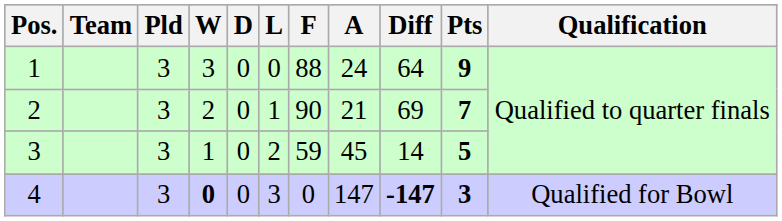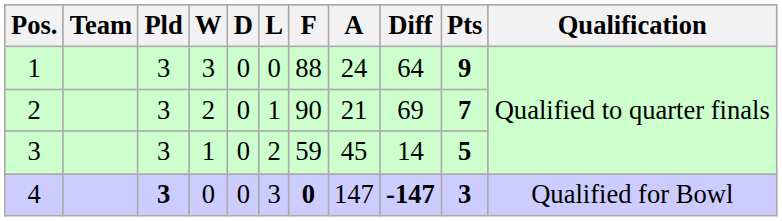4 | Pld: normal -> bold
4 | W: bold -> normal
4 | F: normal -> bold
